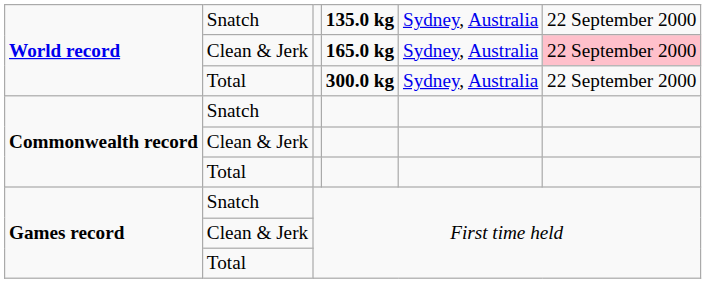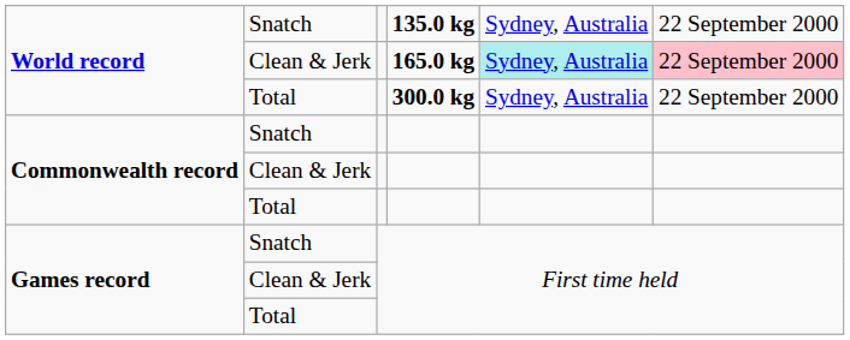165.0 kg | column 5: no background -> paleturquoise background
